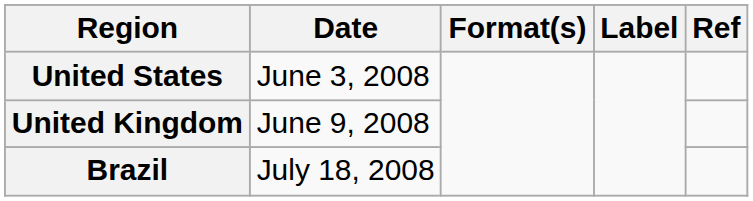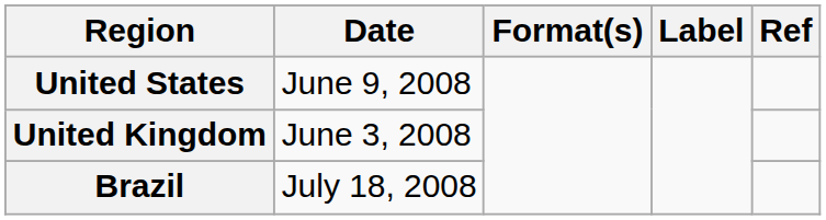United States | Date: June 3, 2008 -> June 9, 2008
United Kingdom | Date: June 9, 2008 -> June 3, 2008
